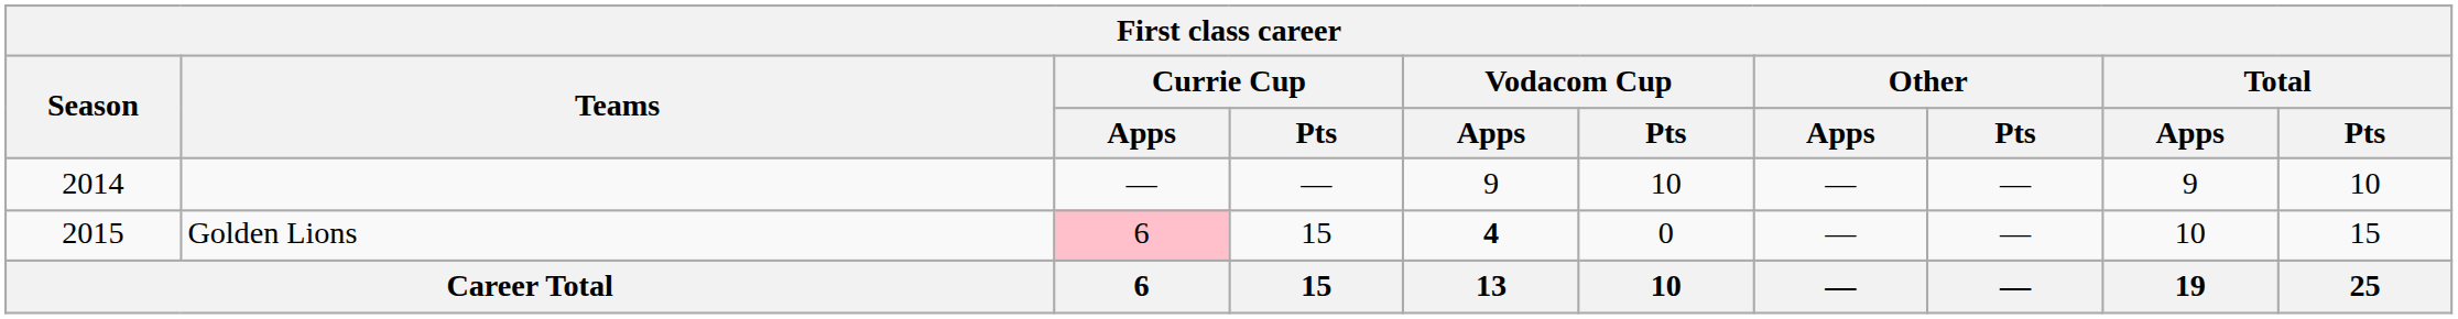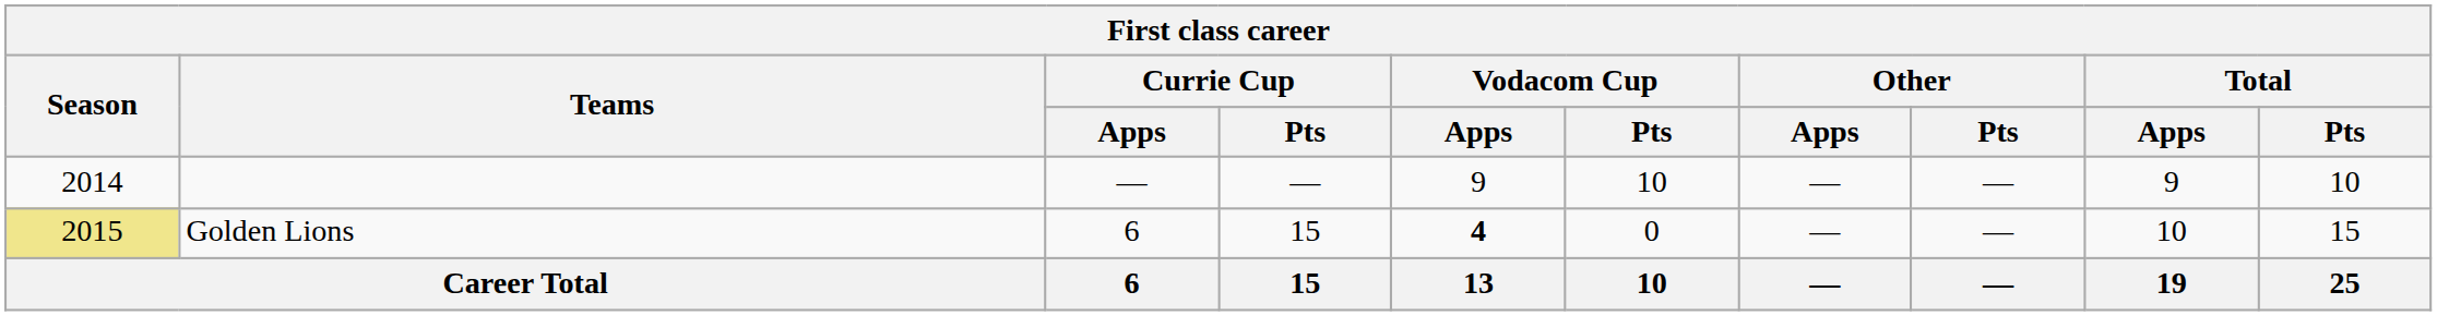Golden Lions | Season: no background -> khaki background
Golden Lions | Currie Cup / Apps: pink background -> no background
